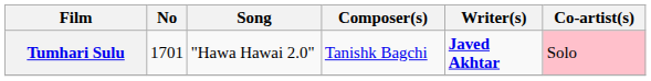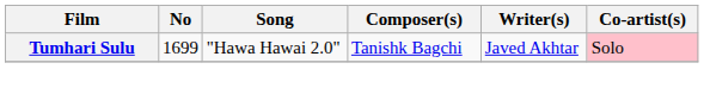Tumhari Sulu | No: 1701 -> 1699
Tumhari Sulu | Writer(s): bold -> normal
